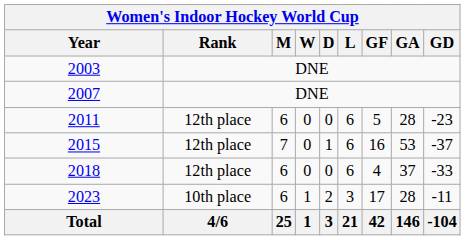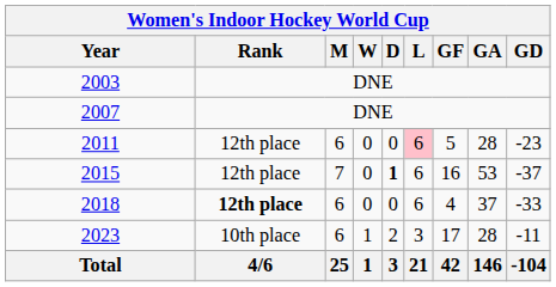2011 | L: no background -> pink background
2015 | D: normal -> bold
2018 | Rank: normal -> bold
